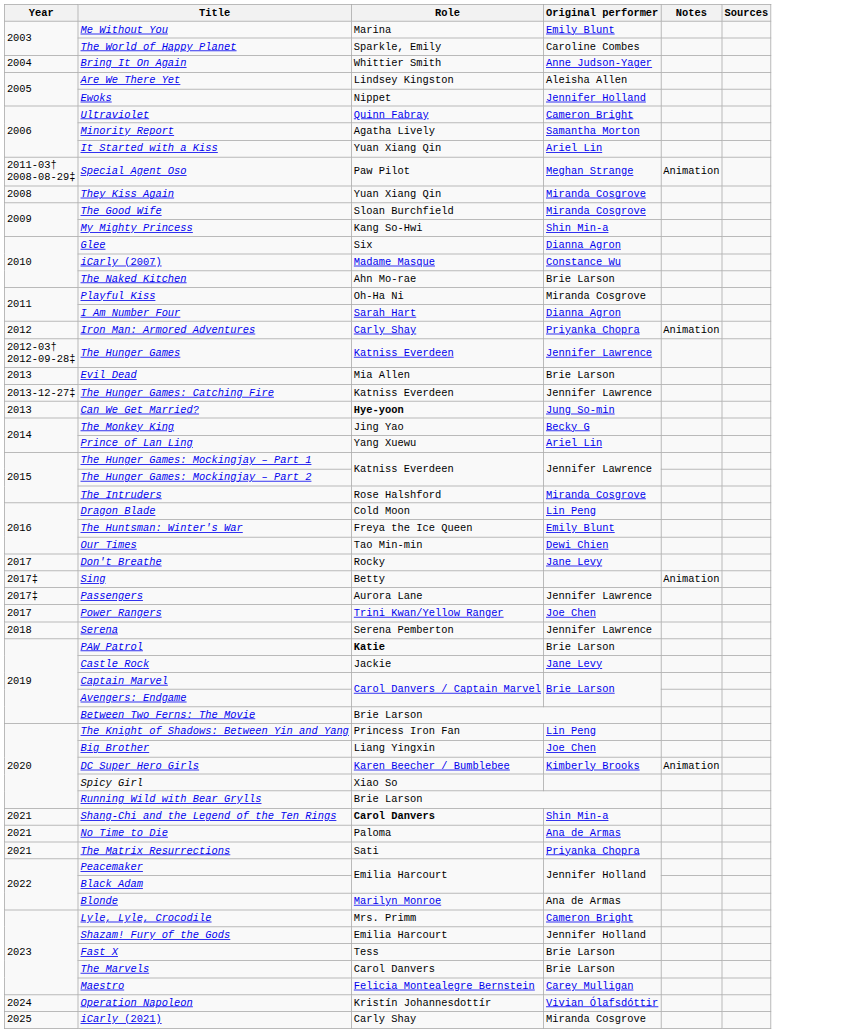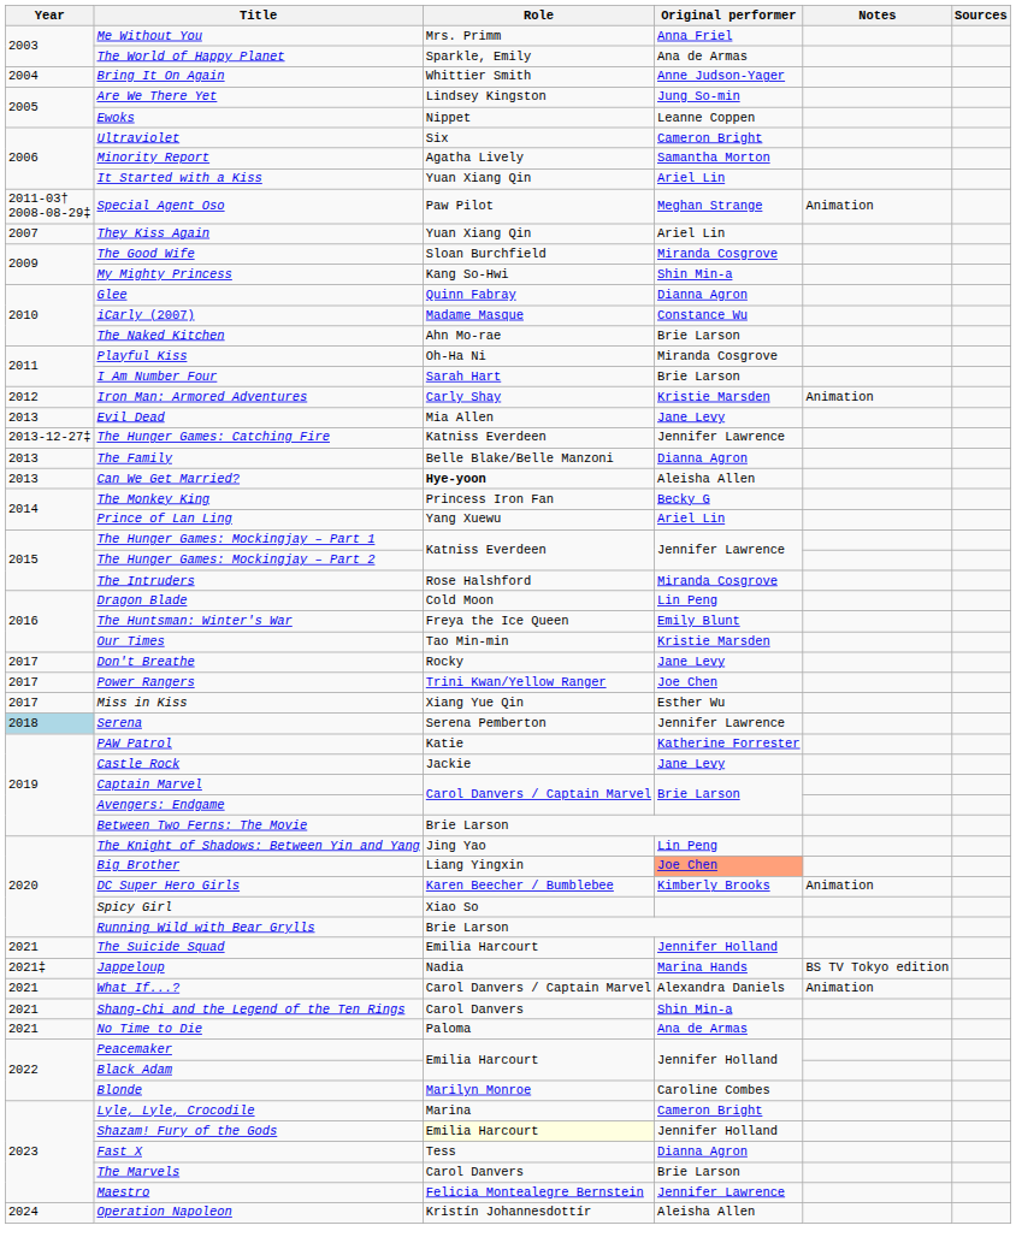Me Without You | Role: Marina -> Mrs. Primm
Me Without You | Original performer: Emily Blunt -> Anna Friel
The World of Happy Planet | Original performer: Caroline Combes -> Ana de Armas
Are We There Yet | Original performer: Aleisha Allen -> Jung So-min
Ewoks | Original performer: Jennifer Holland -> Leanne Coppen
Ultraviolet | Role: Quinn Fabray -> Six
They Kiss Again | Year: 2008 -> 2007
They Kiss Again | Original performer: Miranda Cosgrove -> Ariel Lin
Glee | Role: Six -> Quinn Fabray
I Am Number Four | Original performer: Dianna Agron -> Brie Larson
Iron Man: Armored Adventures | Original performer: Priyanka Chopra -> Kristie Marsden
- row: 2012-03† 2012-09-28‡ | The Hunger Games | Katniss Everdeen | Jennifer Lawrence
Evil Dead | Original performer: Brie Larson -> Jane Levy
+ row: 2013 | The Family | Belle Blake/Belle Manzoni | Dianna Agron
Can We Get Married? | Original performer: Jung So-min -> Aleisha Allen
The Monkey King | Role: Jing Yao -> Princess Iron Fan
Our Times | Original performer: Dewi Chien -> Kristie Marsden
- row: 2017‡ | Sing | Betty | Animation
- row: 2017‡ | Passengers | Aurora Lane | Jennifer Lawrence
+ row: 2017 | Miss in Kiss | Xiang Yue Qin | Esther Wu
Serena | Year: no background -> lightblue background
PAW Patrol | Role: bold -> normal
PAW Patrol | Original performer: Brie Larson -> Katherine Forrester
The Knight of Shadows: Between Yin and Yang | Role: Princess Iron Fan -> Jing Yao
Big Brother | Original performer: no background -> lightsalmon background
+ row: 2021 | The Suicide Squad | Emilia Harcourt | Jennifer Holland
+ row: 2021‡ | Jappeloup | Nadia | Marina Hands | BS TV Tokyo edition
+ row: 2021 | What If...? | Carol Danvers / Captain Marvel | Alexandra Daniels | Animation
Shang-Chi and the Legend of the Ten Rings | Role: bold -> normal
- row: 2021 | The Matrix Resurrections | Sati | Priyanka Chopra
Blonde | Original performer: Ana de Armas -> Caroline Combes
Lyle, Lyle, Crocodile | Role: Mrs. Primm -> Marina
Shazam! Fury of the Gods | Role: no background -> lightyellow background
Fast X | Original performer: Brie Larson -> Dianna Agron
Maestro | Original performer: Carey Mulligan -> Jennifer Lawrence
Operation Napoleon | Original performer: Vivian Ólafsdóttir -> Aleisha Allen
- row: 2025 | iCarly (2021) | Carly Shay | Miranda Cosgrove
